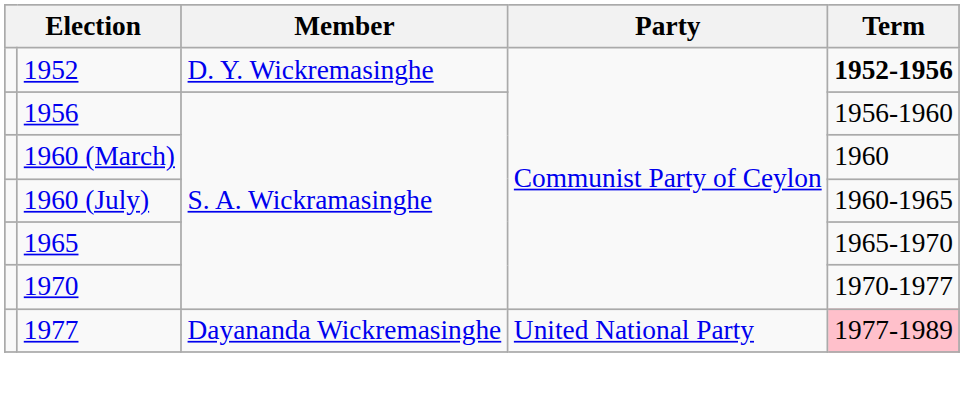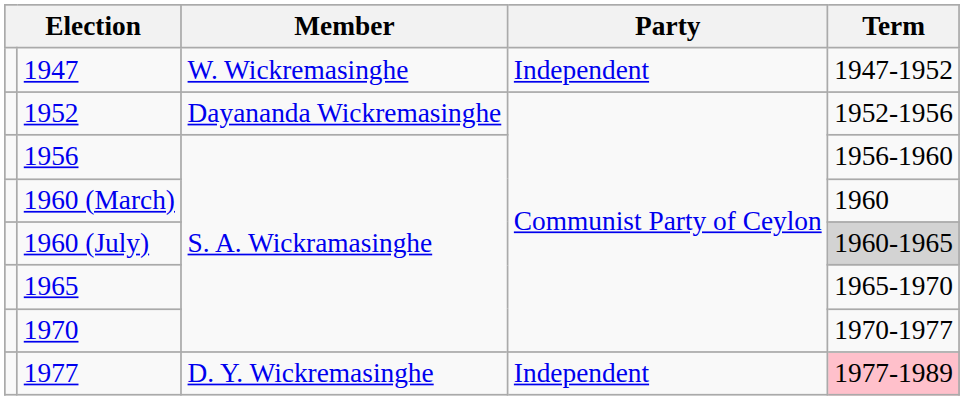+ row: 1947 | W. Wickremasinghe | Independent | 1947-1952
1952 | Member: D. Y. Wickremasinghe -> Dayananda Wickremasinghe
1952 | Term: bold -> normal
1960 (July) | Term: no background -> lightgrey background
1977 | Member: Dayananda Wickremasinghe -> D. Y. Wickremasinghe
1977 | Party: United National Party -> Independent
